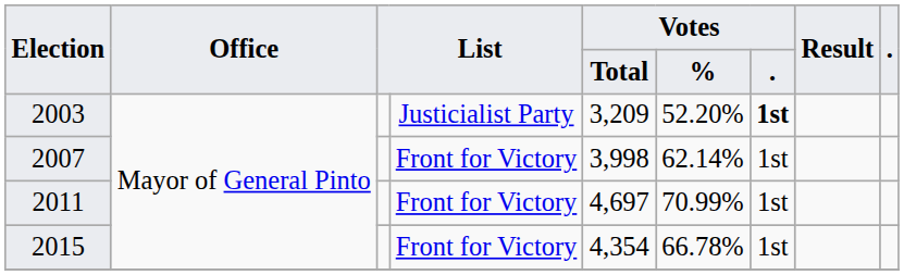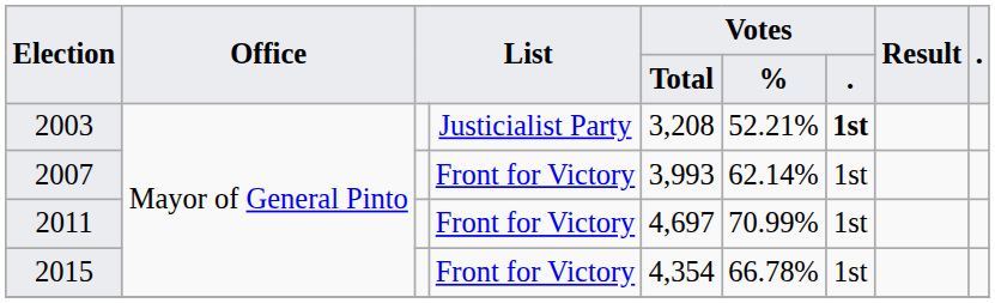2003 | Votes / Total: 3,209 -> 3,208
2003 | Votes / %: 52.20% -> 52.21%
2007 | Votes / Total: 3,998 -> 3,993
